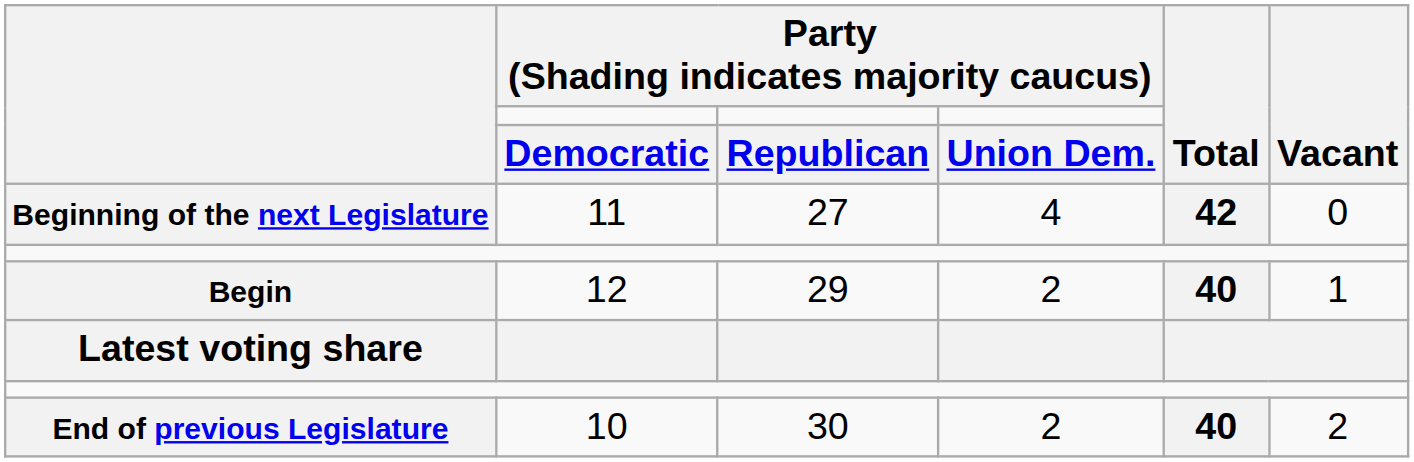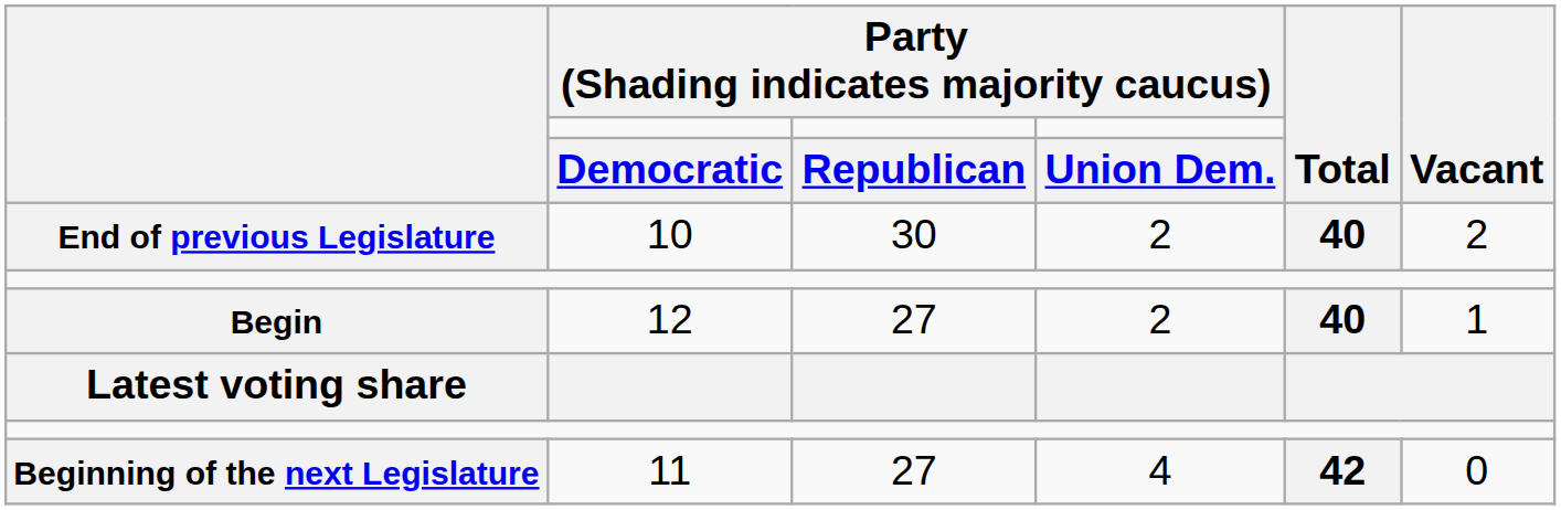rows swapped: End of previous Legislature <-> Beginning of the next Legislature
Begin | column 3: 29 -> 27
